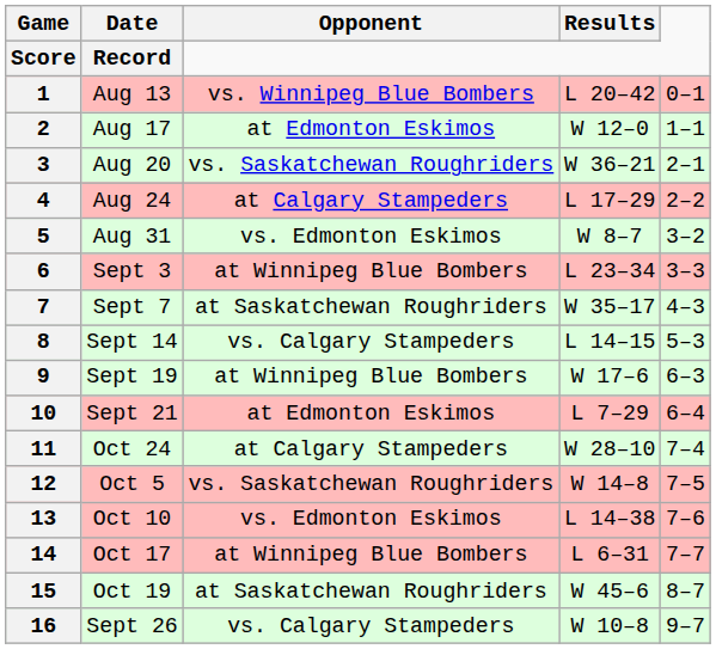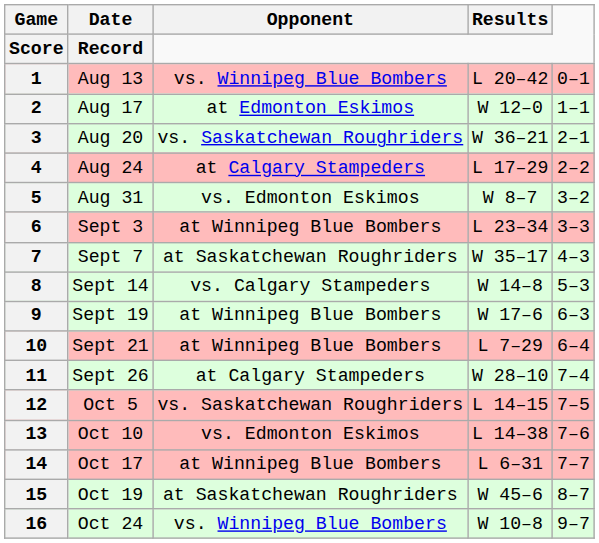8 | Results: L 14–15 -> W 14–8
10 | Opponent: at Edmonton Eskimos -> at Winnipeg Blue Bombers
11 | Date / Record: Oct 24 -> Sept 26
12 | Results: W 14–8 -> L 14–15
16 | Date / Record: Sept 26 -> Oct 24
16 | Opponent: vs. Calgary Stampeders -> vs. Winnipeg Blue Bombers
